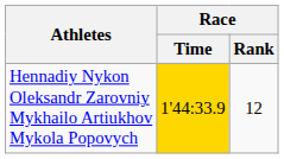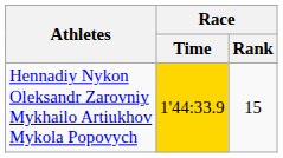row 3 | Race / Rank: 12 -> 15
